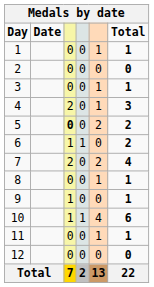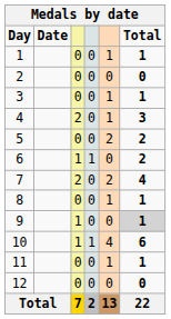5 | column 3: bold -> normal
9 | Total: no background -> lightgrey background
